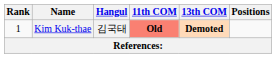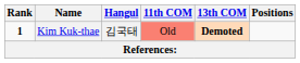Kim Kuk-thae | Rank: normal -> bold
Kim Kuk-thae | 11th COM: bold -> normal
